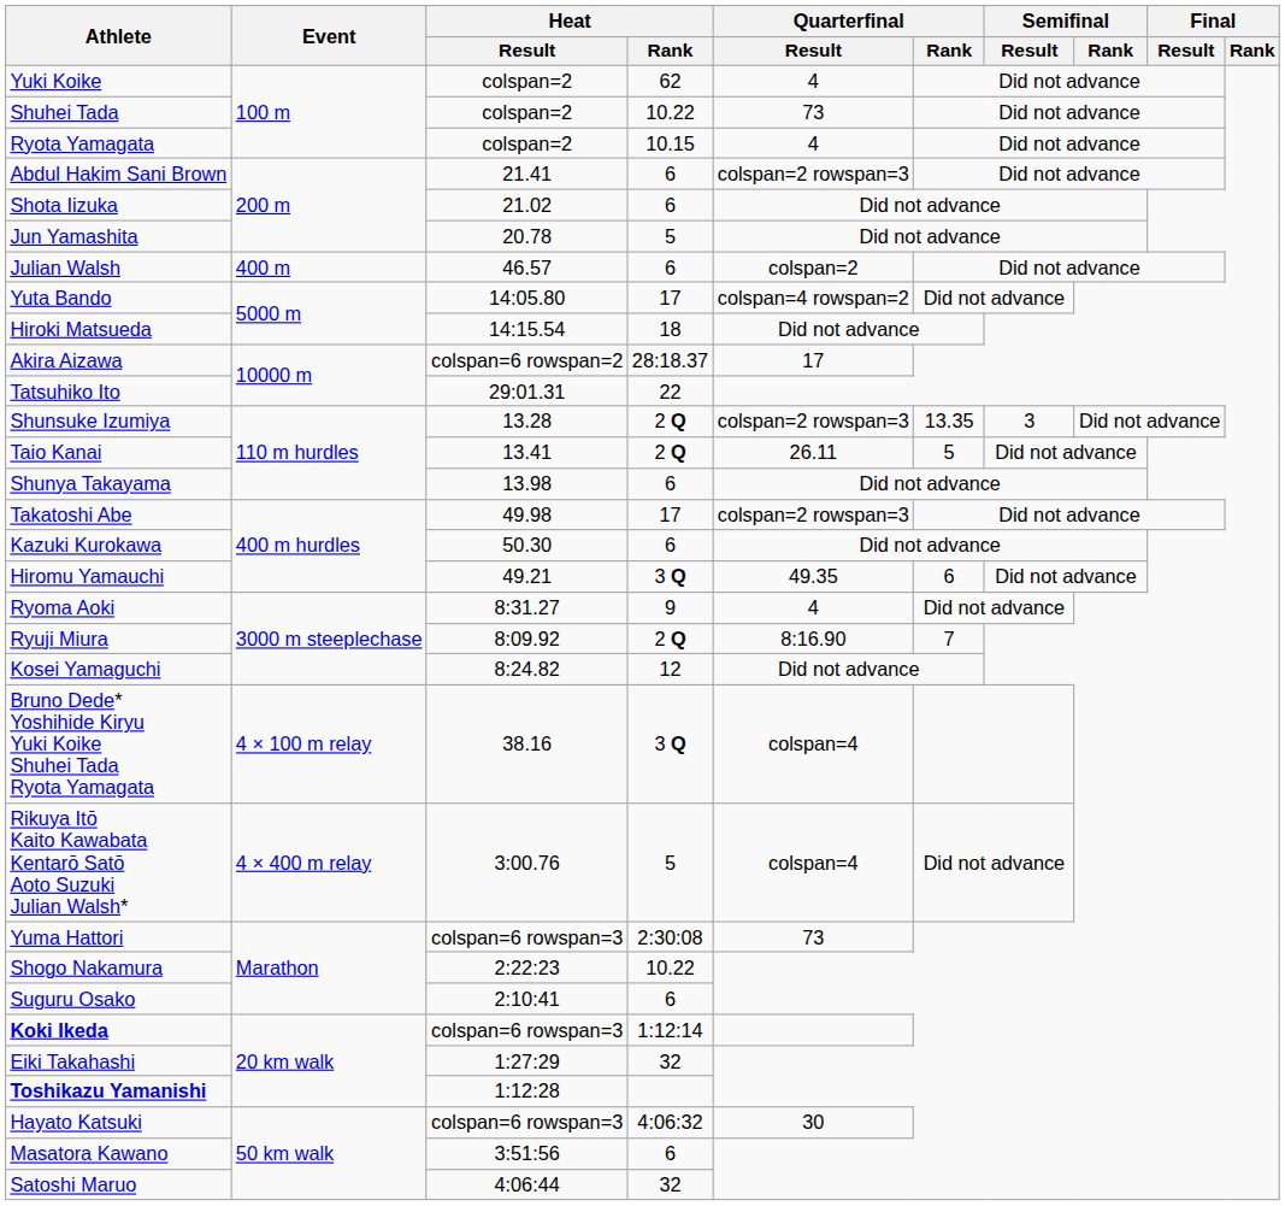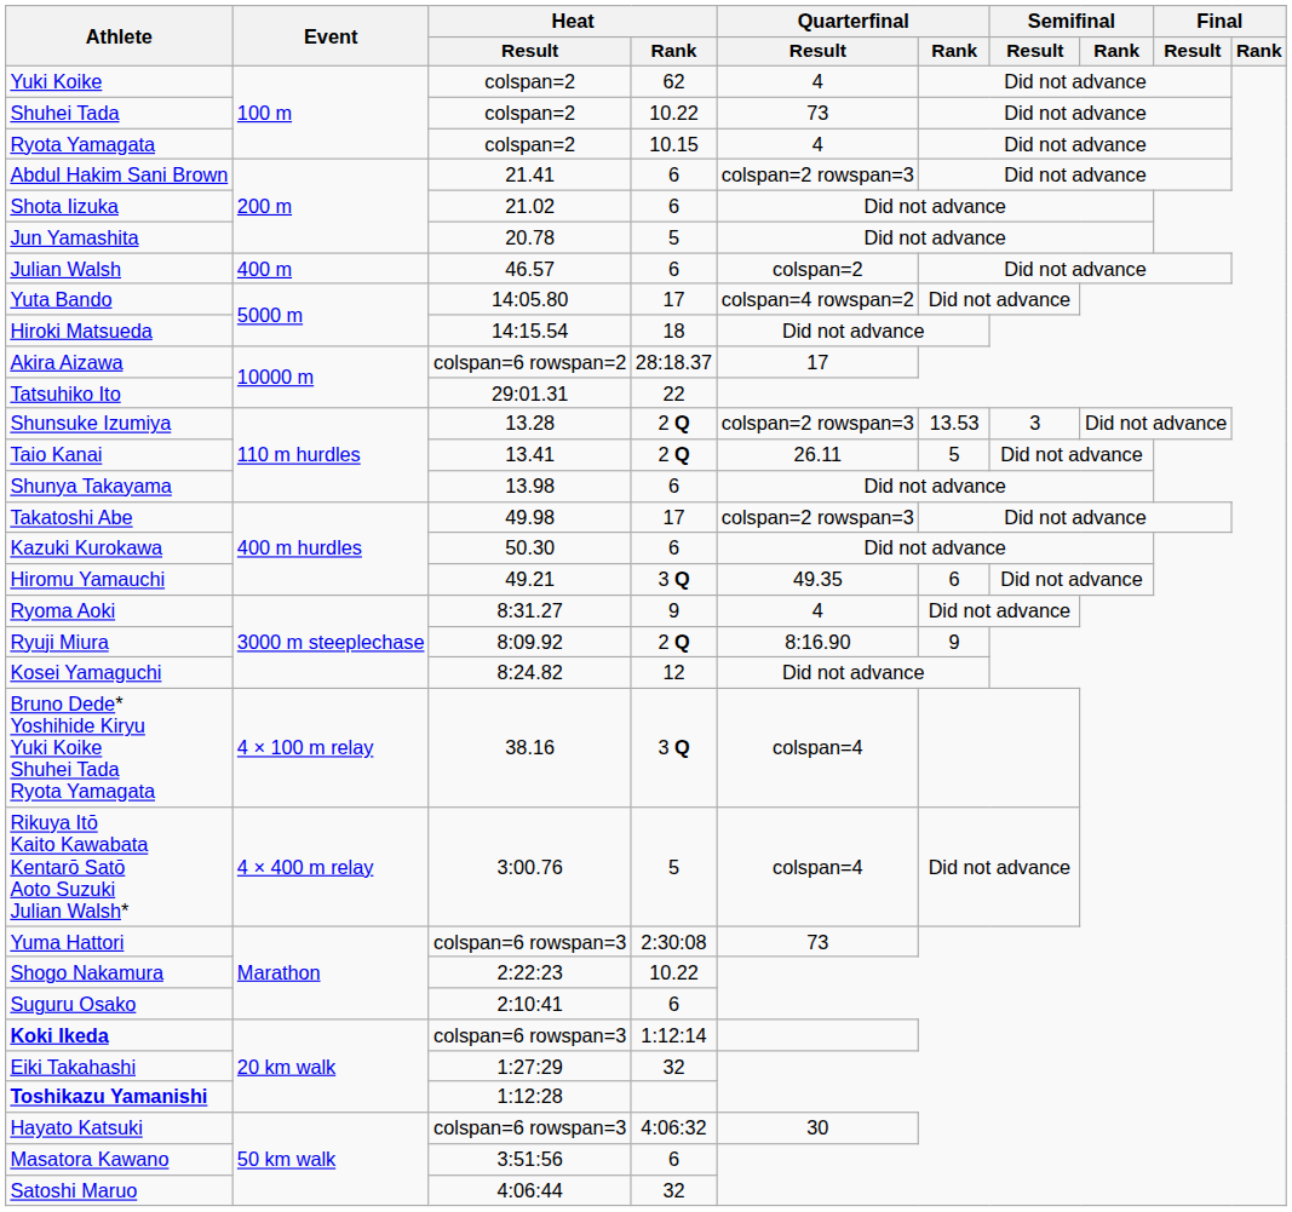Shunsuke Izumiya | Quarterfinal / Rank: 13.35 -> 13.53
Ryuji Miura | Quarterfinal / Rank: 7 -> 9
